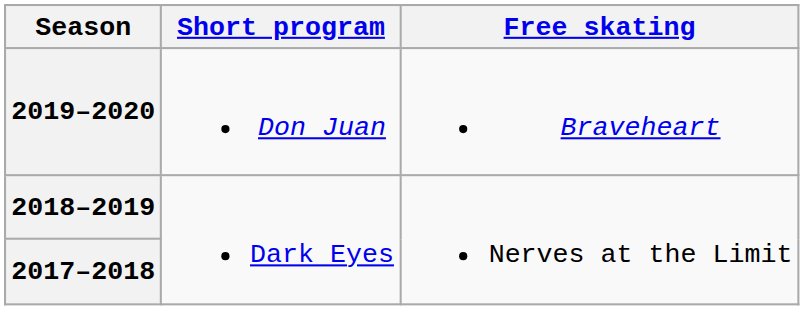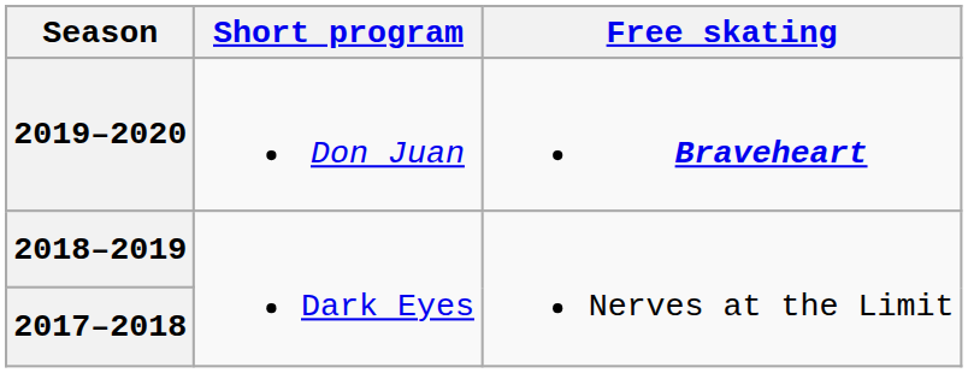2019–2020 | Free skating: normal -> bold
